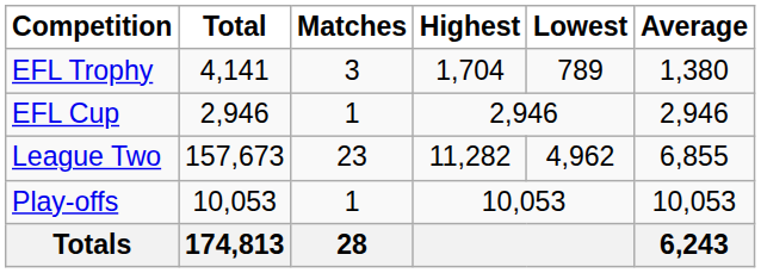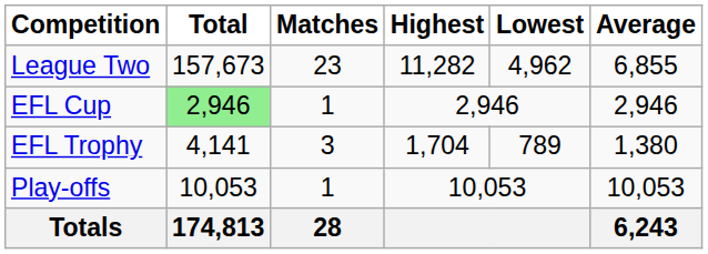rows swapped: League Two <-> EFL Trophy
EFL Cup | Total: no background -> lightgreen background
